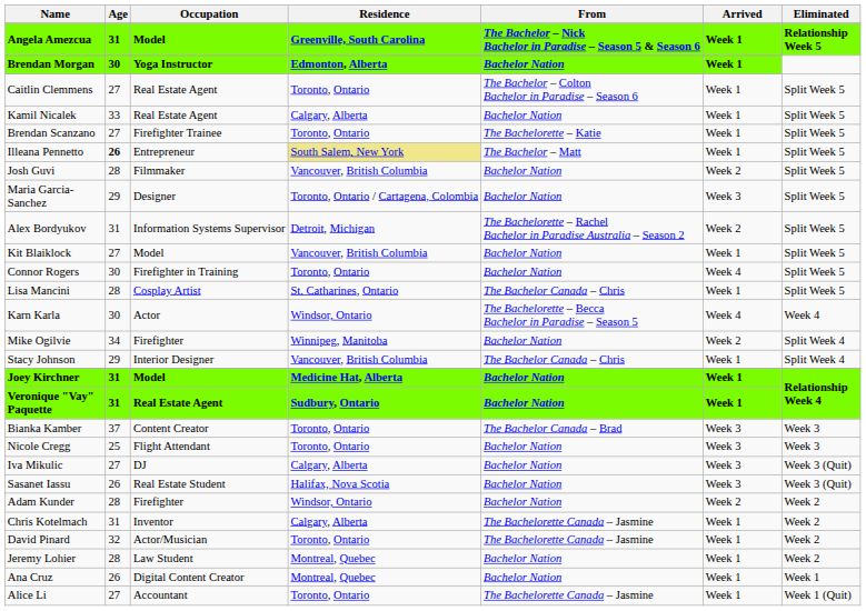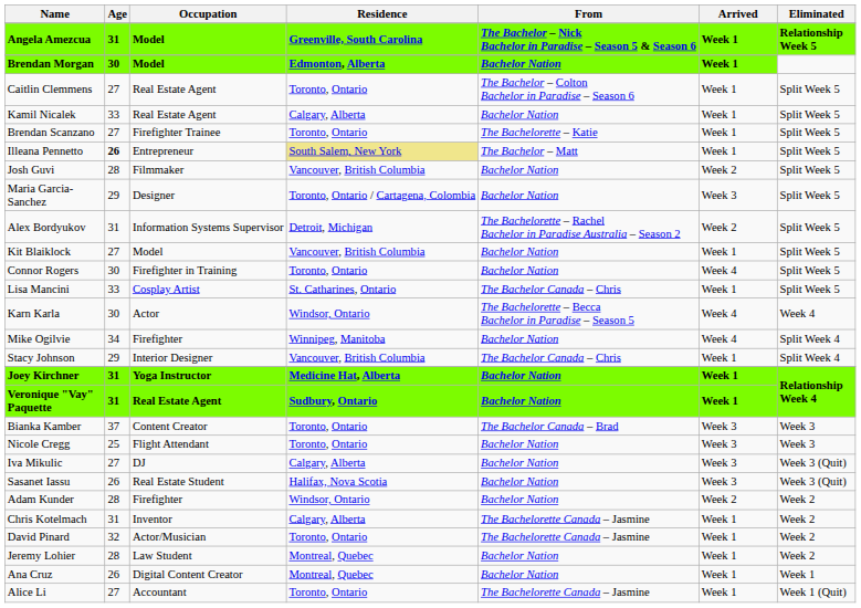Brendan Morgan | Occupation: Yoga Instructor -> Model
Lisa Mancini | Age: 28 -> 33
Mike Ogilvie | Arrived: Week 2 -> Week 4
Joey Kirchner | Occupation: Model -> Yoga Instructor
